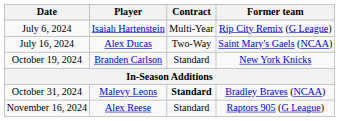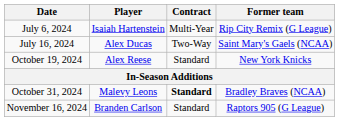October 19, 2024 | Player: Branden Carlson -> Alex Reese
November 16, 2024 | Player: Alex Reese -> Branden Carlson
